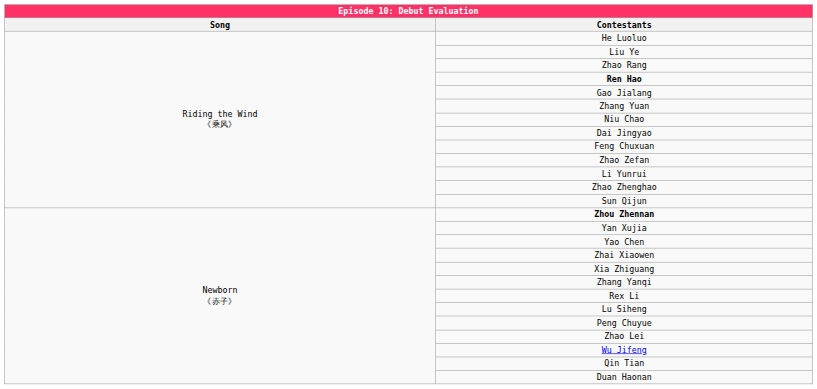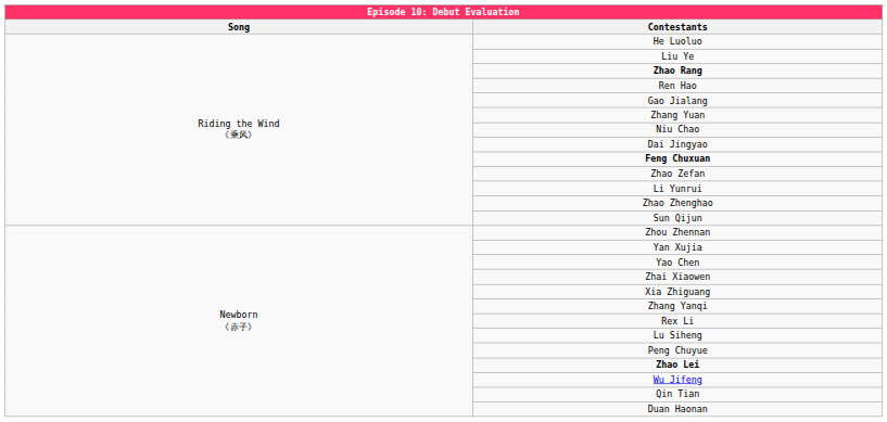Zhao Rang | Contestants: normal -> bold
Ren Hao | Contestants: bold -> normal
Feng Chuxuan | Contestants: normal -> bold
Zhou Zhennan | Contestants: bold -> normal
Zhao Lei | Contestants: normal -> bold
